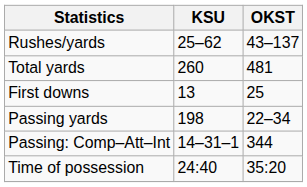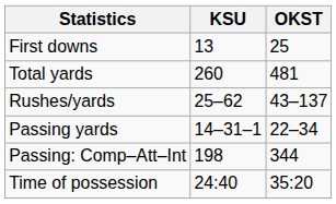rows swapped: First downs <-> Rushes/yards
Passing yards | KSU: 198 -> 14–31–1
Passing: Comp–Att–Int | KSU: 14–31–1 -> 198
